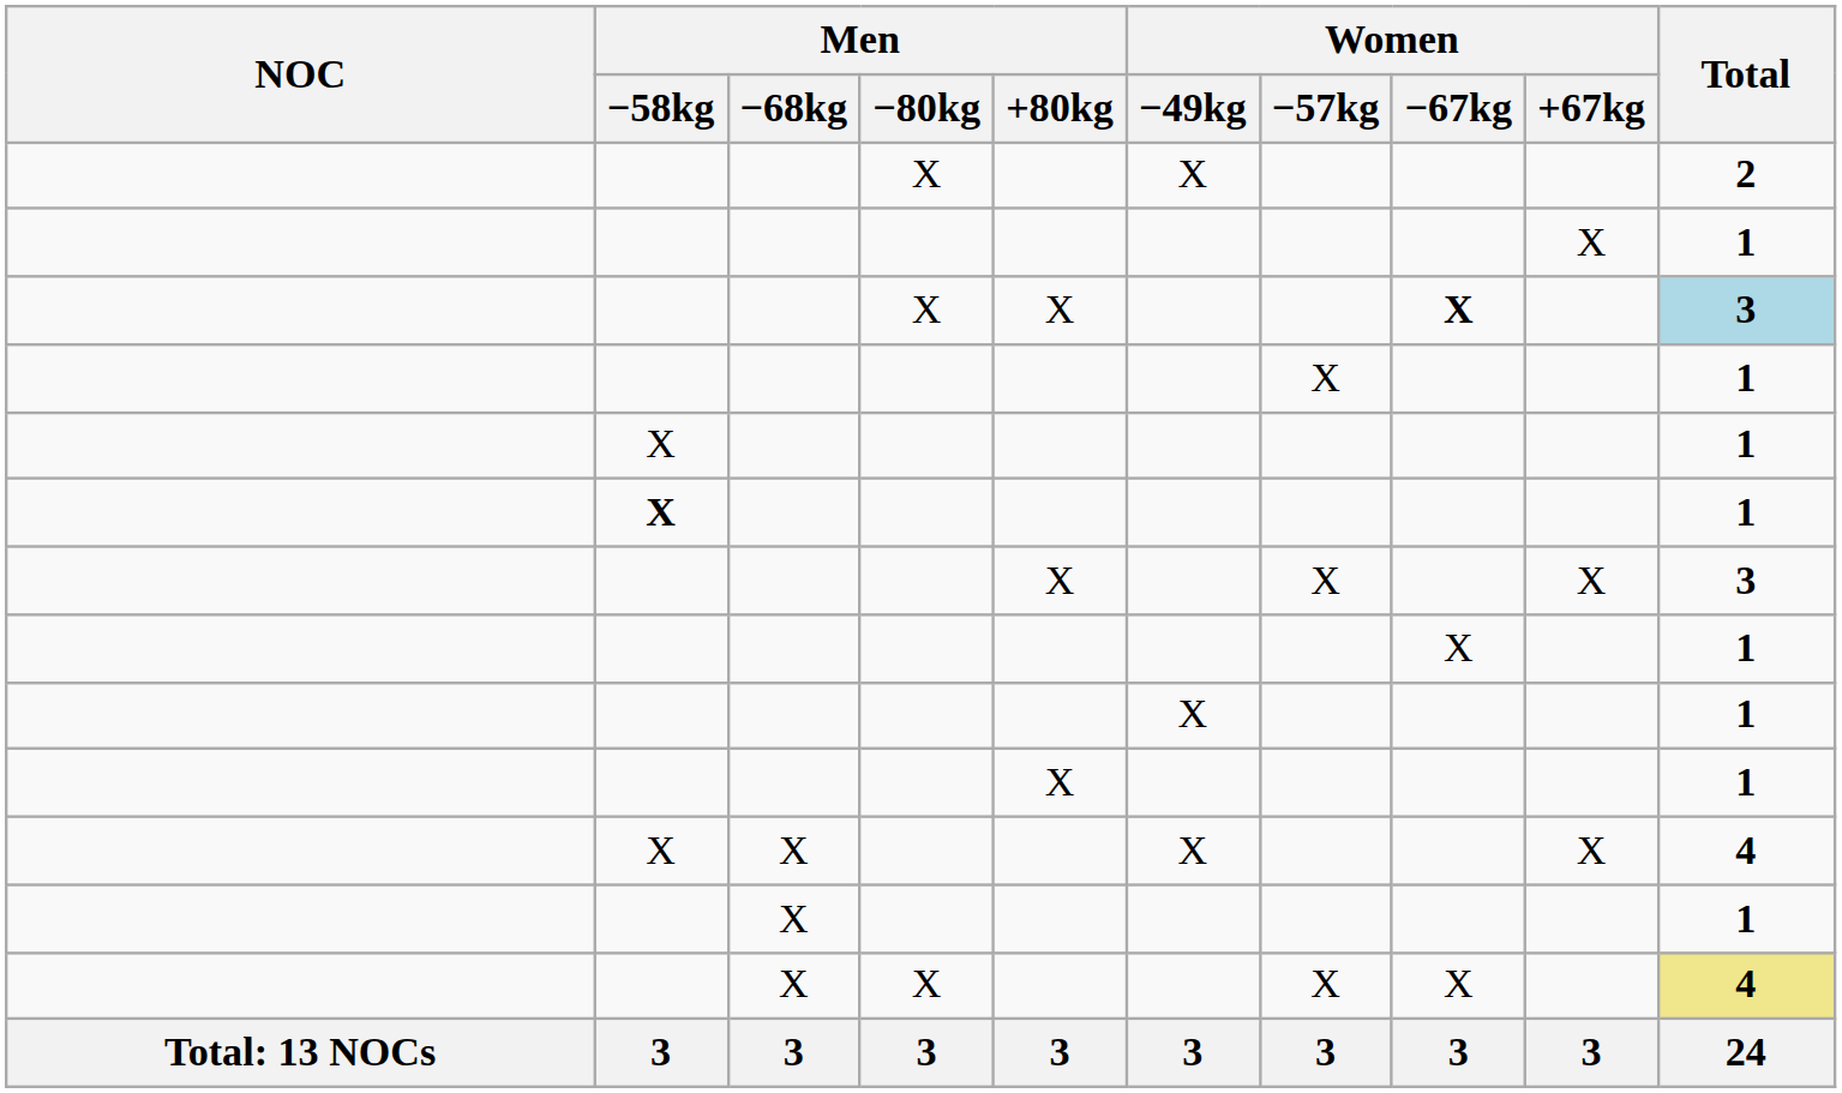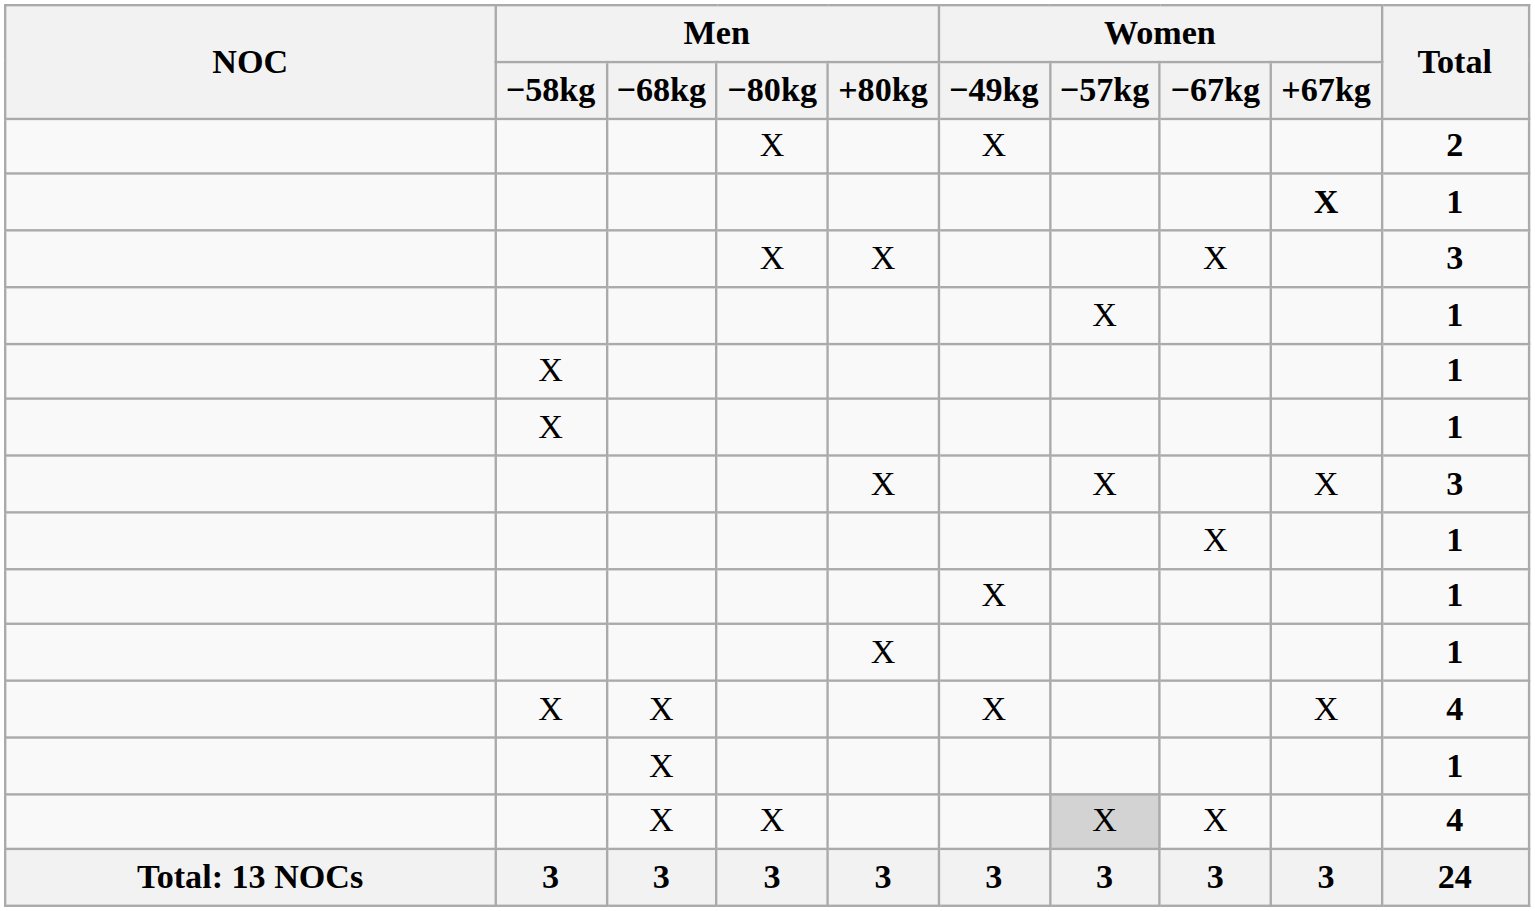row 4 | Women / +67kg: normal -> bold
row 5 | Women / −67kg: bold -> normal
row 5 | Total: lightblue background -> no background
row 8 | Men / −58kg: bold -> normal
row 15 | Women / −57kg: no background -> lightgrey background
row 15 | Total: khaki background -> no background
